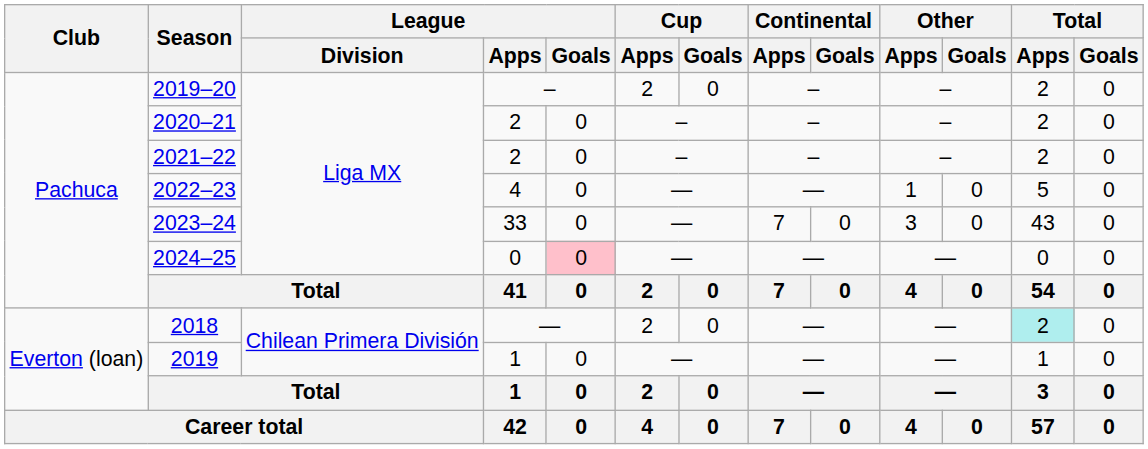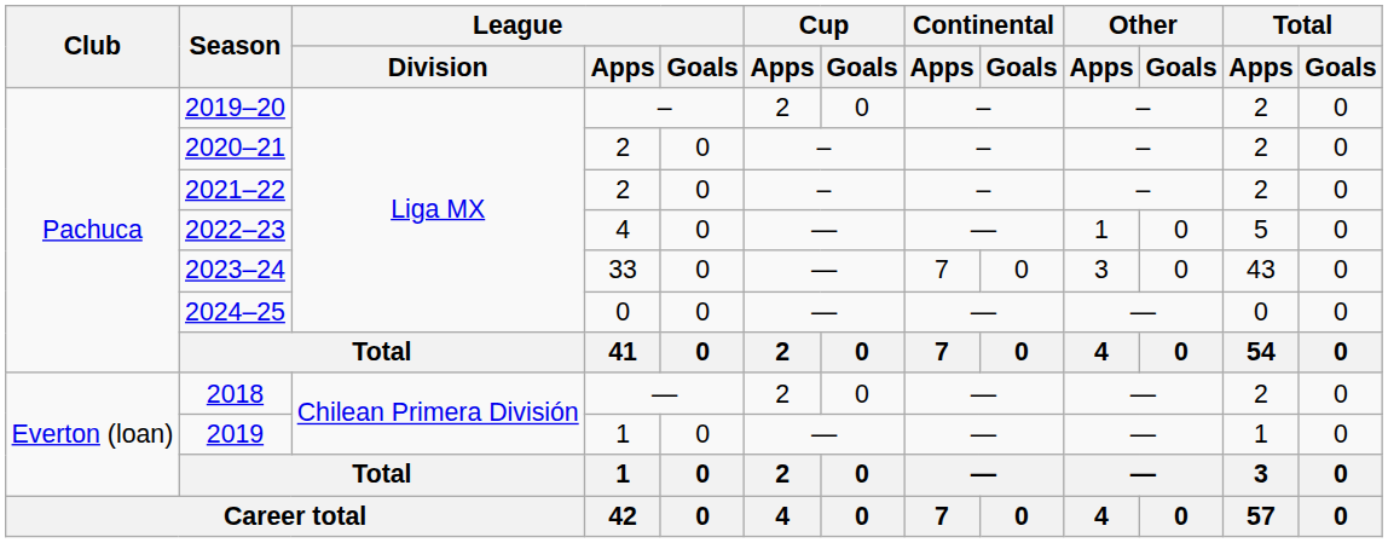2024–25 | League / Goals: pink background -> no background
2018 | Total / Apps: paleturquoise background -> no background
